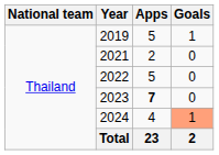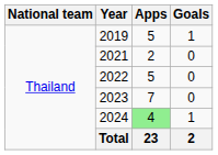2023 | Apps: bold -> normal
2024 | Apps: no background -> lightgreen background
2024 | Goals: lightsalmon background -> no background
